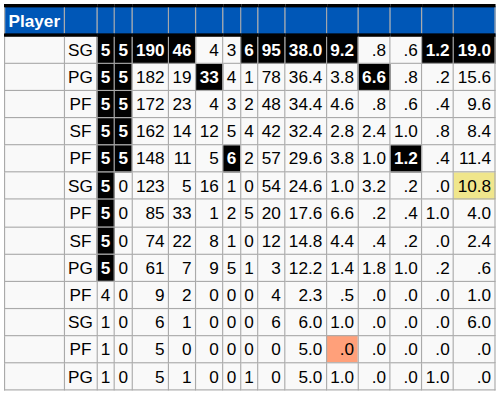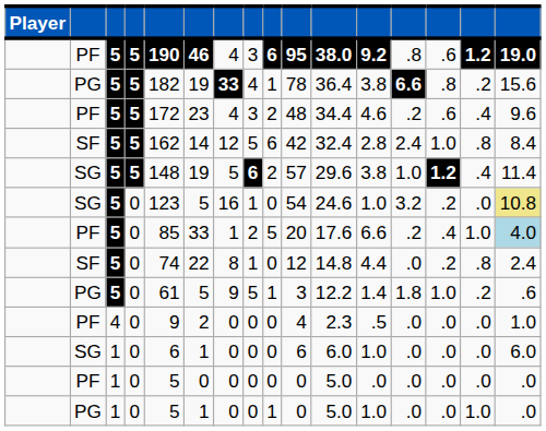row 2 | column 2: SG -> PF
row 4 | column 13: .8 -> .2
row 5 | column 9: 4 -> 6
row 6 | column 2: PF -> SG
row 6 | column 6: 11 -> 19
row 8 | column 16: no background -> lightblue background
row 9 | column 13: .4 -> .0
row 9 | column 15: .0 -> .8
row 10 | column 6: 7 -> 5
row 13 | column 12: lightsalmon background -> no background
